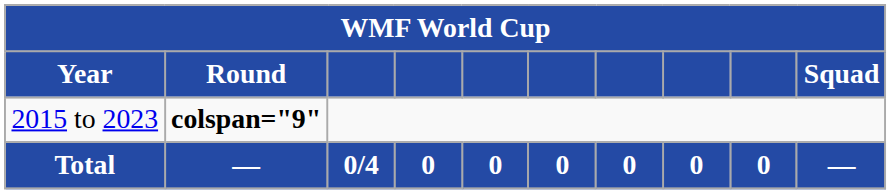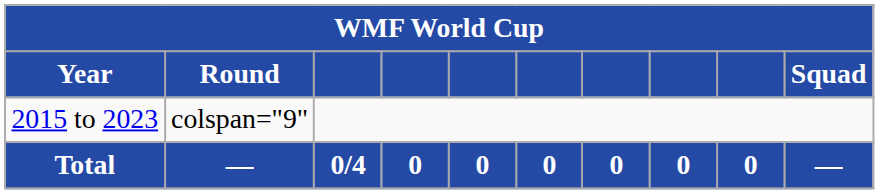2015 to 2023 | Round: bold -> normal
